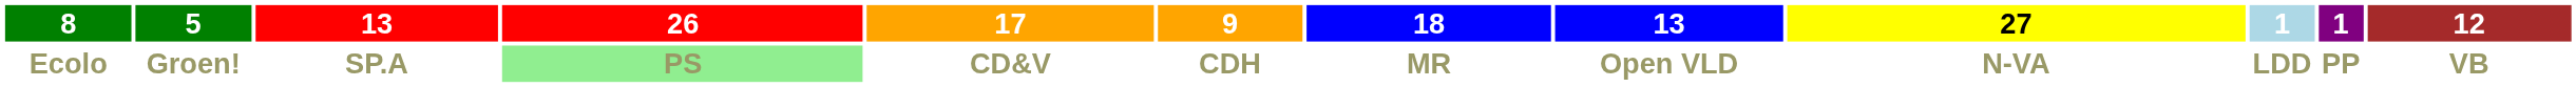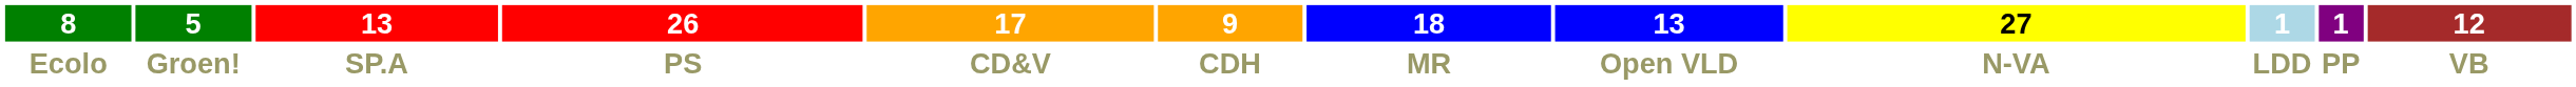Ecolo | column 4: lightgreen background -> no background
